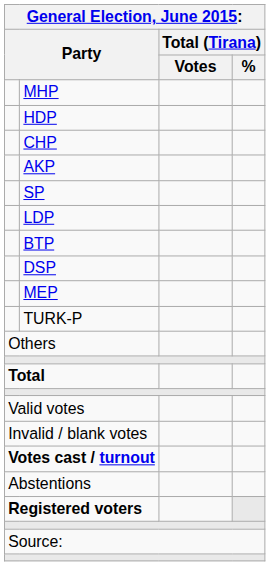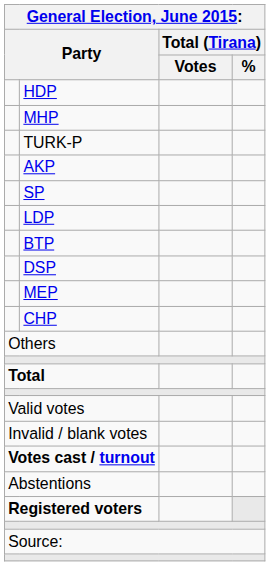rows swapped: MHP <-> HDP
rows swapped: CHP <-> TURK-P
